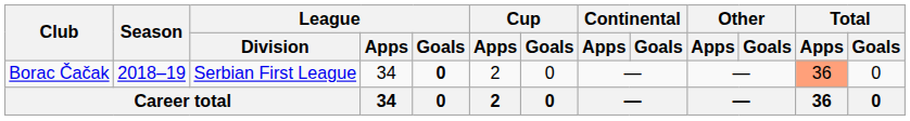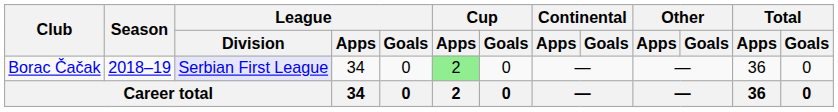Borac Čačak | League / Division: no background -> lavender background
Borac Čačak | League / Goals: bold -> normal
Borac Čačak | Cup / Apps: no background -> lightgreen background
Borac Čačak | Total / Apps: lightsalmon background -> no background
